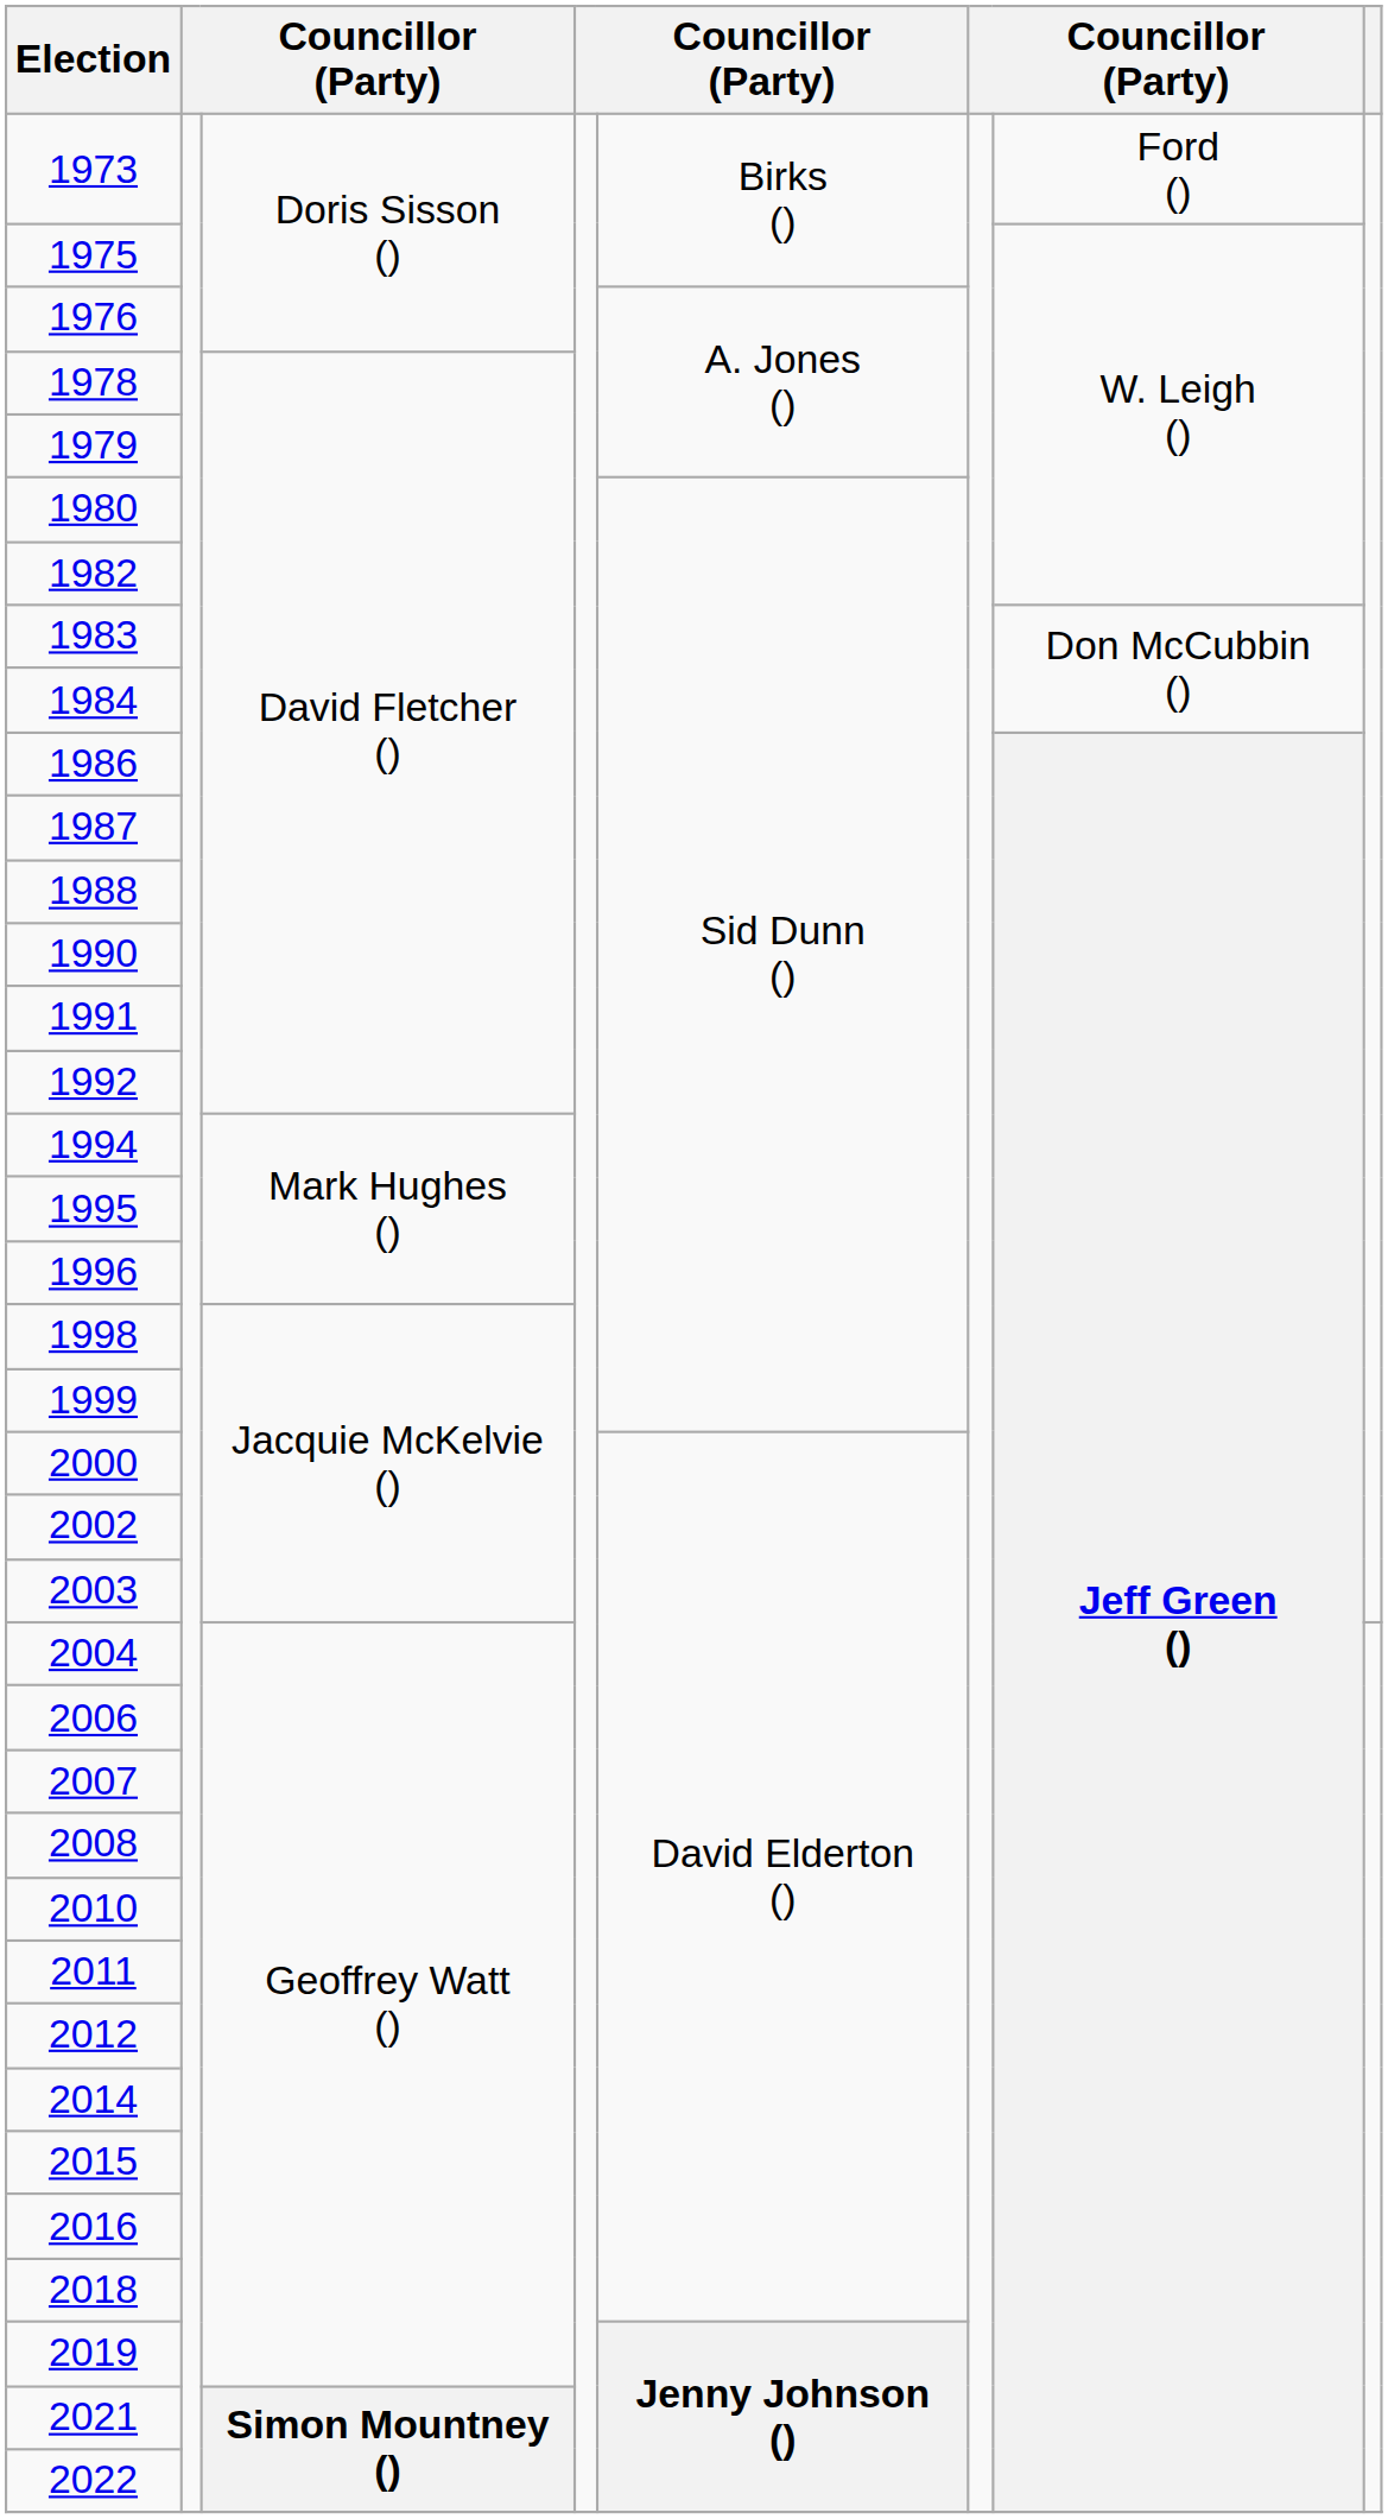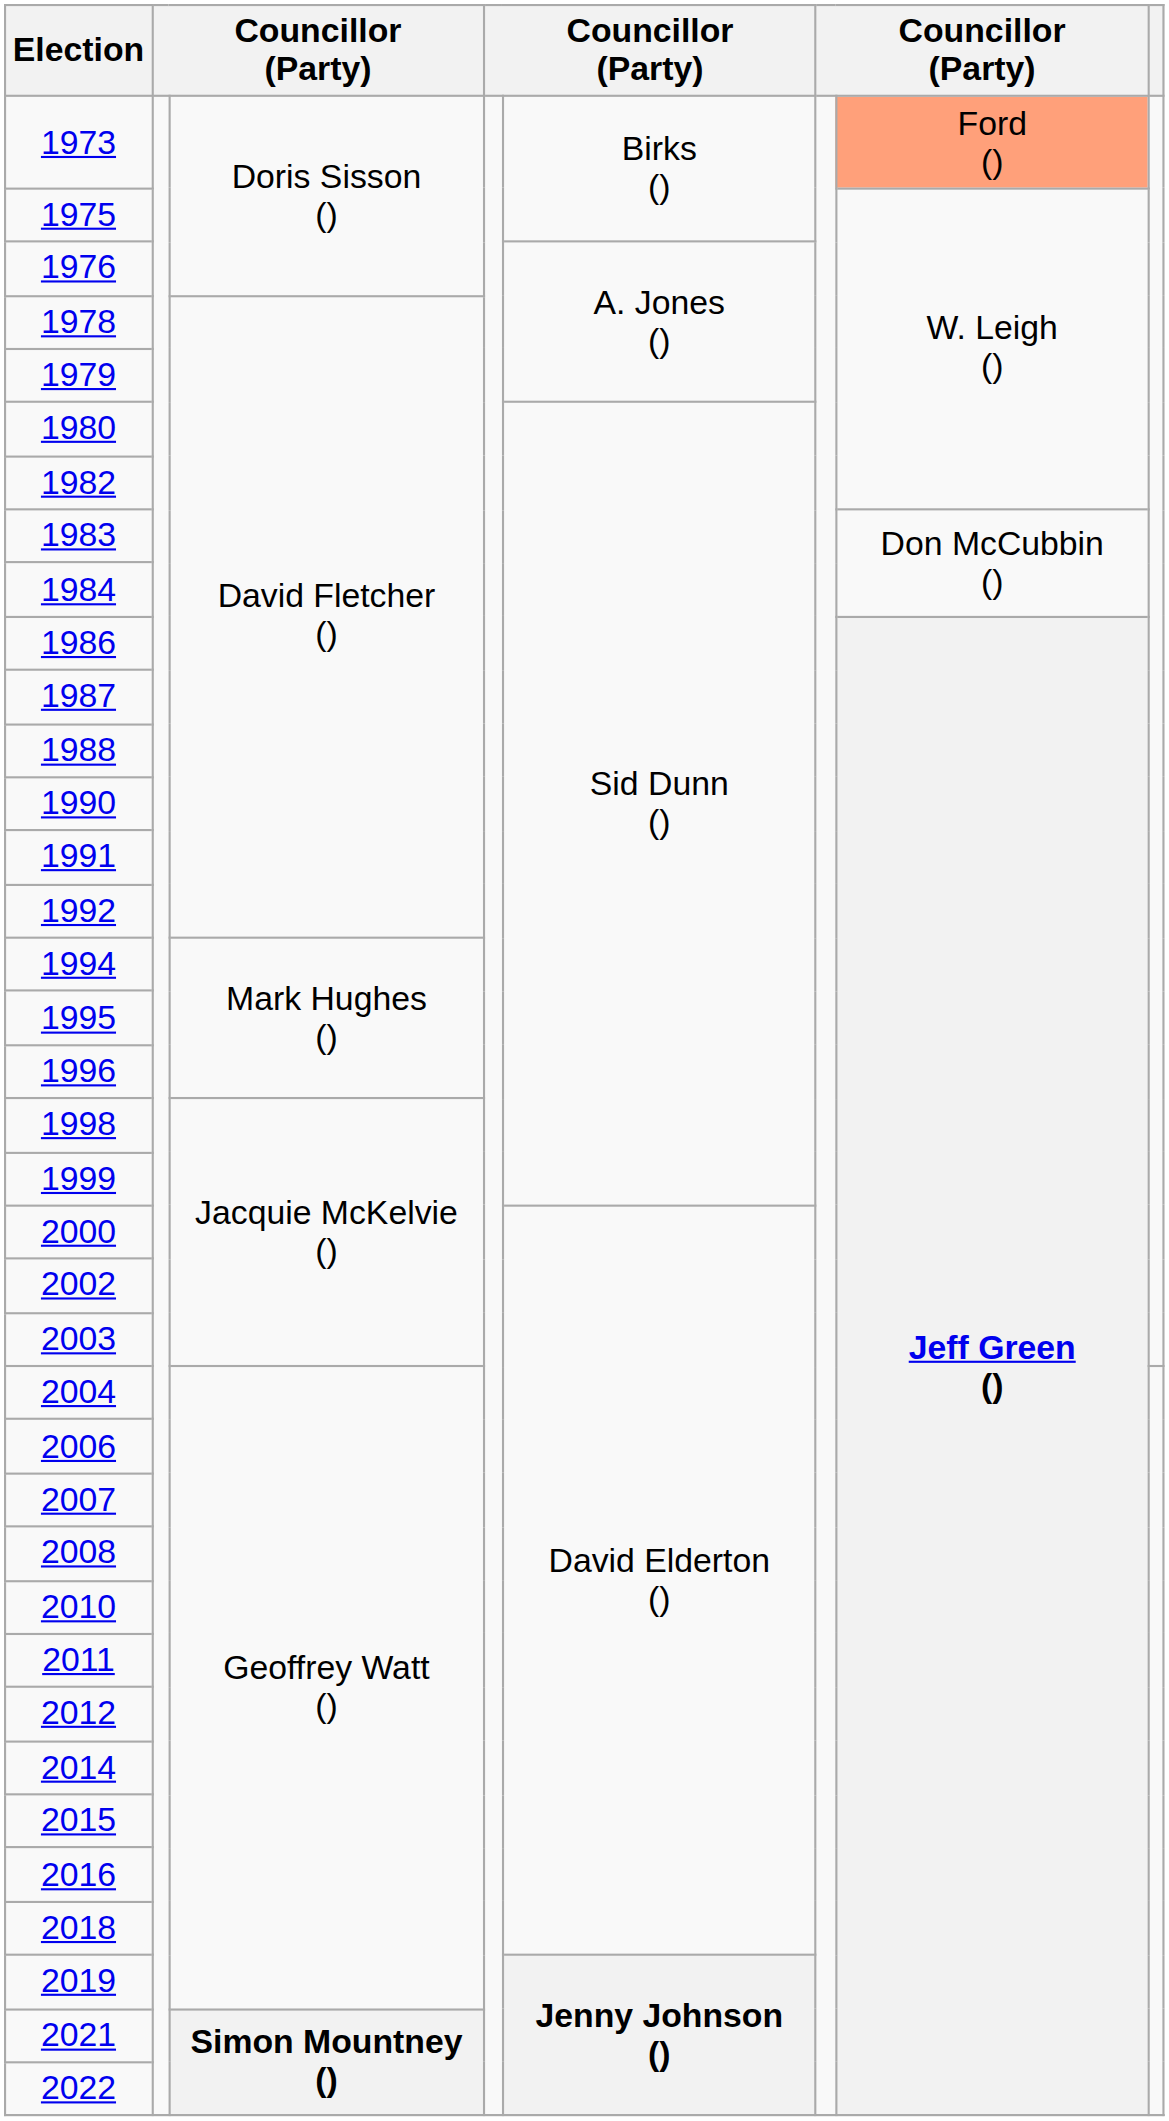1973 | column 7: no background -> lightsalmon background
